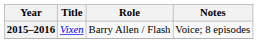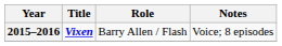2015–2016 | Title: normal -> bold
